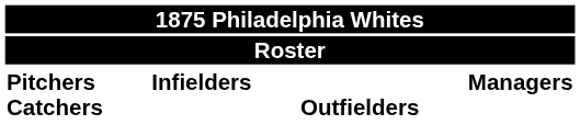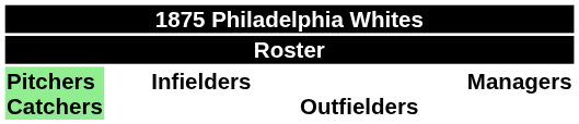Pitchers Catchers | column 1: no background -> lightgreen background
